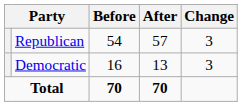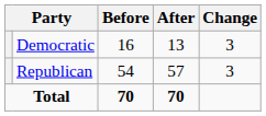rows swapped: Republican <-> Democratic
